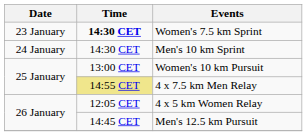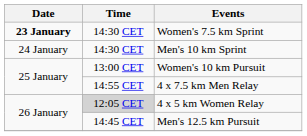Women's 7.5 km Sprint | Date: normal -> bold
Women's 7.5 km Sprint | Time: bold -> normal
4 x 7.5 km Men Relay | Time: khaki background -> no background
4 x 5 km Women Relay | Time: no background -> lightgrey background
